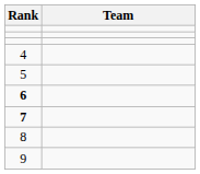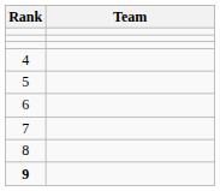row 7 | Rank: bold -> normal
row 8 | Rank: bold -> normal
row 10 | Rank: normal -> bold
